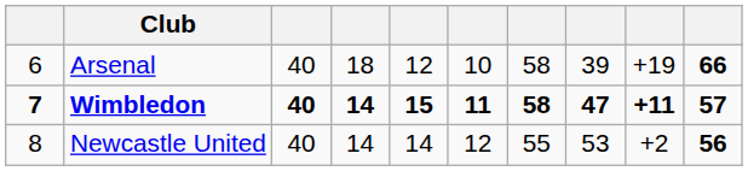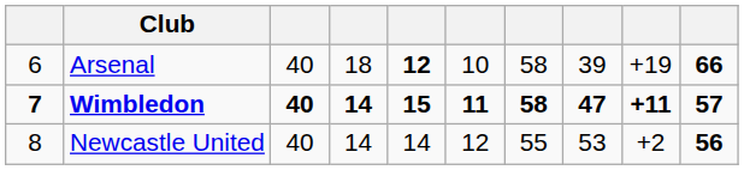Arsenal | column 5: normal -> bold
